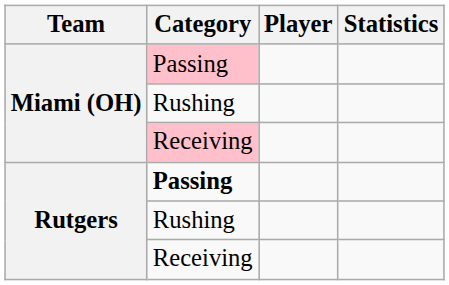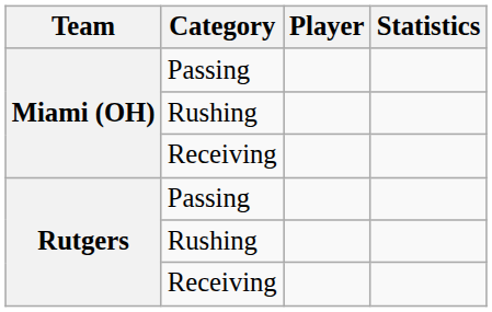Miami (OH) / Passing | Category: pink background -> no background
Miami (OH) / Receiving | Category: pink background -> no background
Rutgers / Passing | Category: bold -> normal
